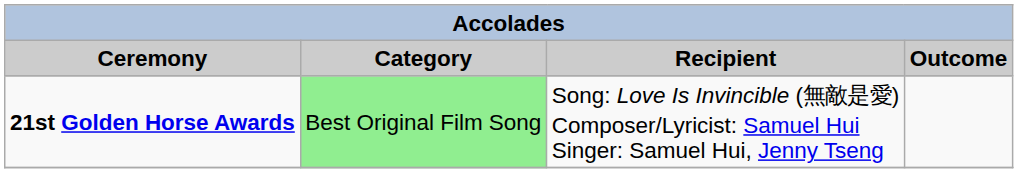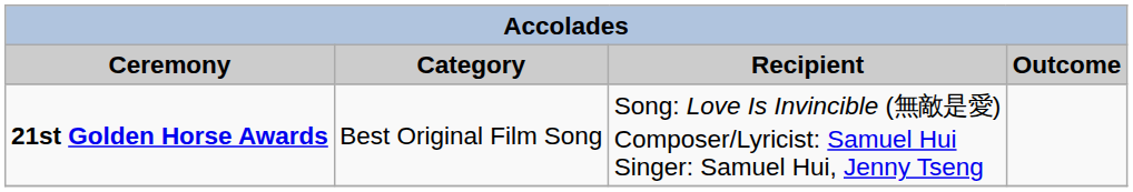21st Golden Horse Awards | Category: lightgreen background -> no background
